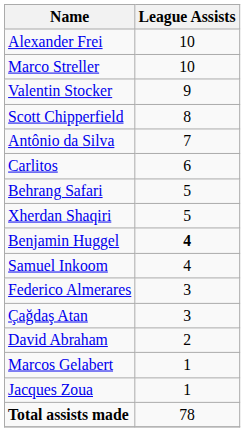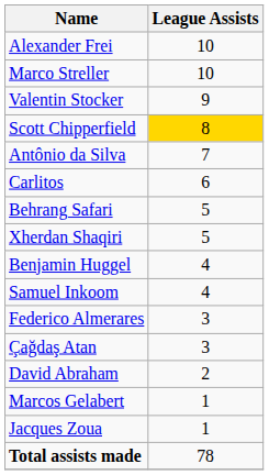Scott Chipperfield | League Assists: no background -> gold background
Benjamin Huggel | League Assists: bold -> normal
